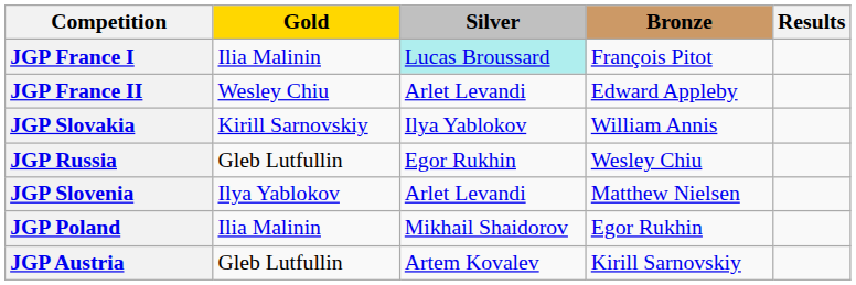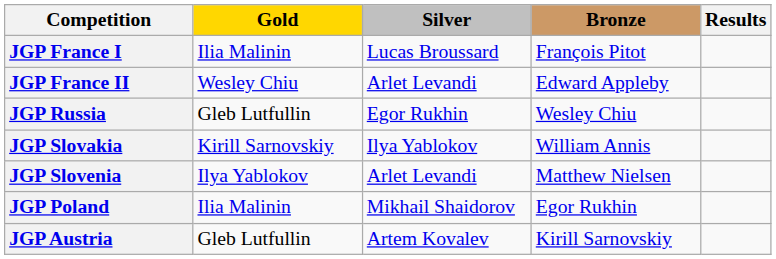JGP France I | Silver: paleturquoise background -> no background
rows swapped: JGP Slovakia <-> JGP Russia
